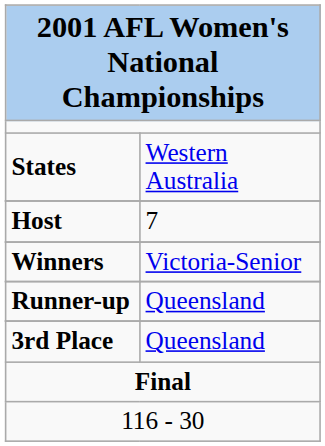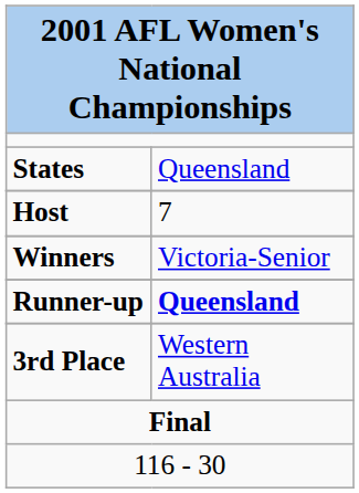row 3 | column 2: Western Australia -> Queensland
row 6 | column 2: normal -> bold
row 7 | column 2: Queensland -> Western Australia
